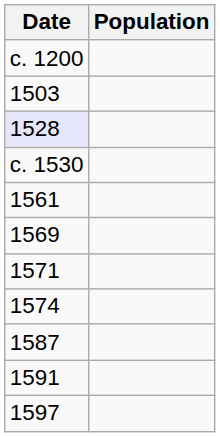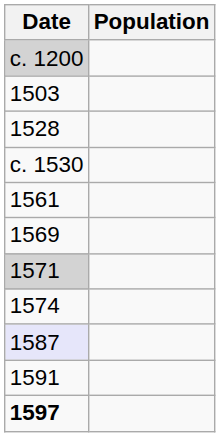c. 1200 | Date: no background -> lightgrey background
1528 | Date: lavender background -> no background
1571 | Date: no background -> lightgrey background
1587 | Date: no background -> lavender background
1597 | Date: normal -> bold
